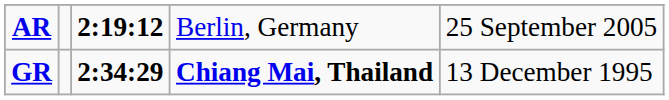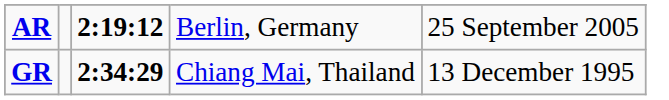GR | column 4: bold -> normal
